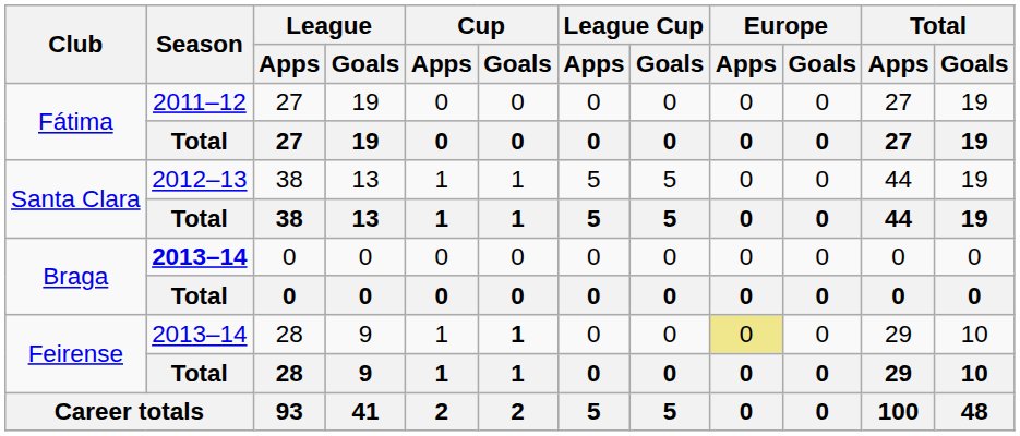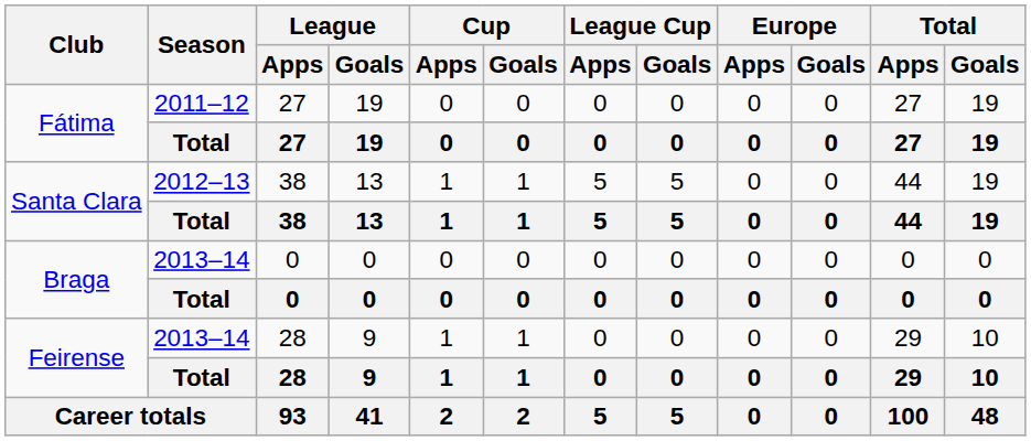row 7 | Season: bold -> normal
row 9 | Cup / Goals: bold -> normal
row 9 | Europe / Apps: khaki background -> no background
